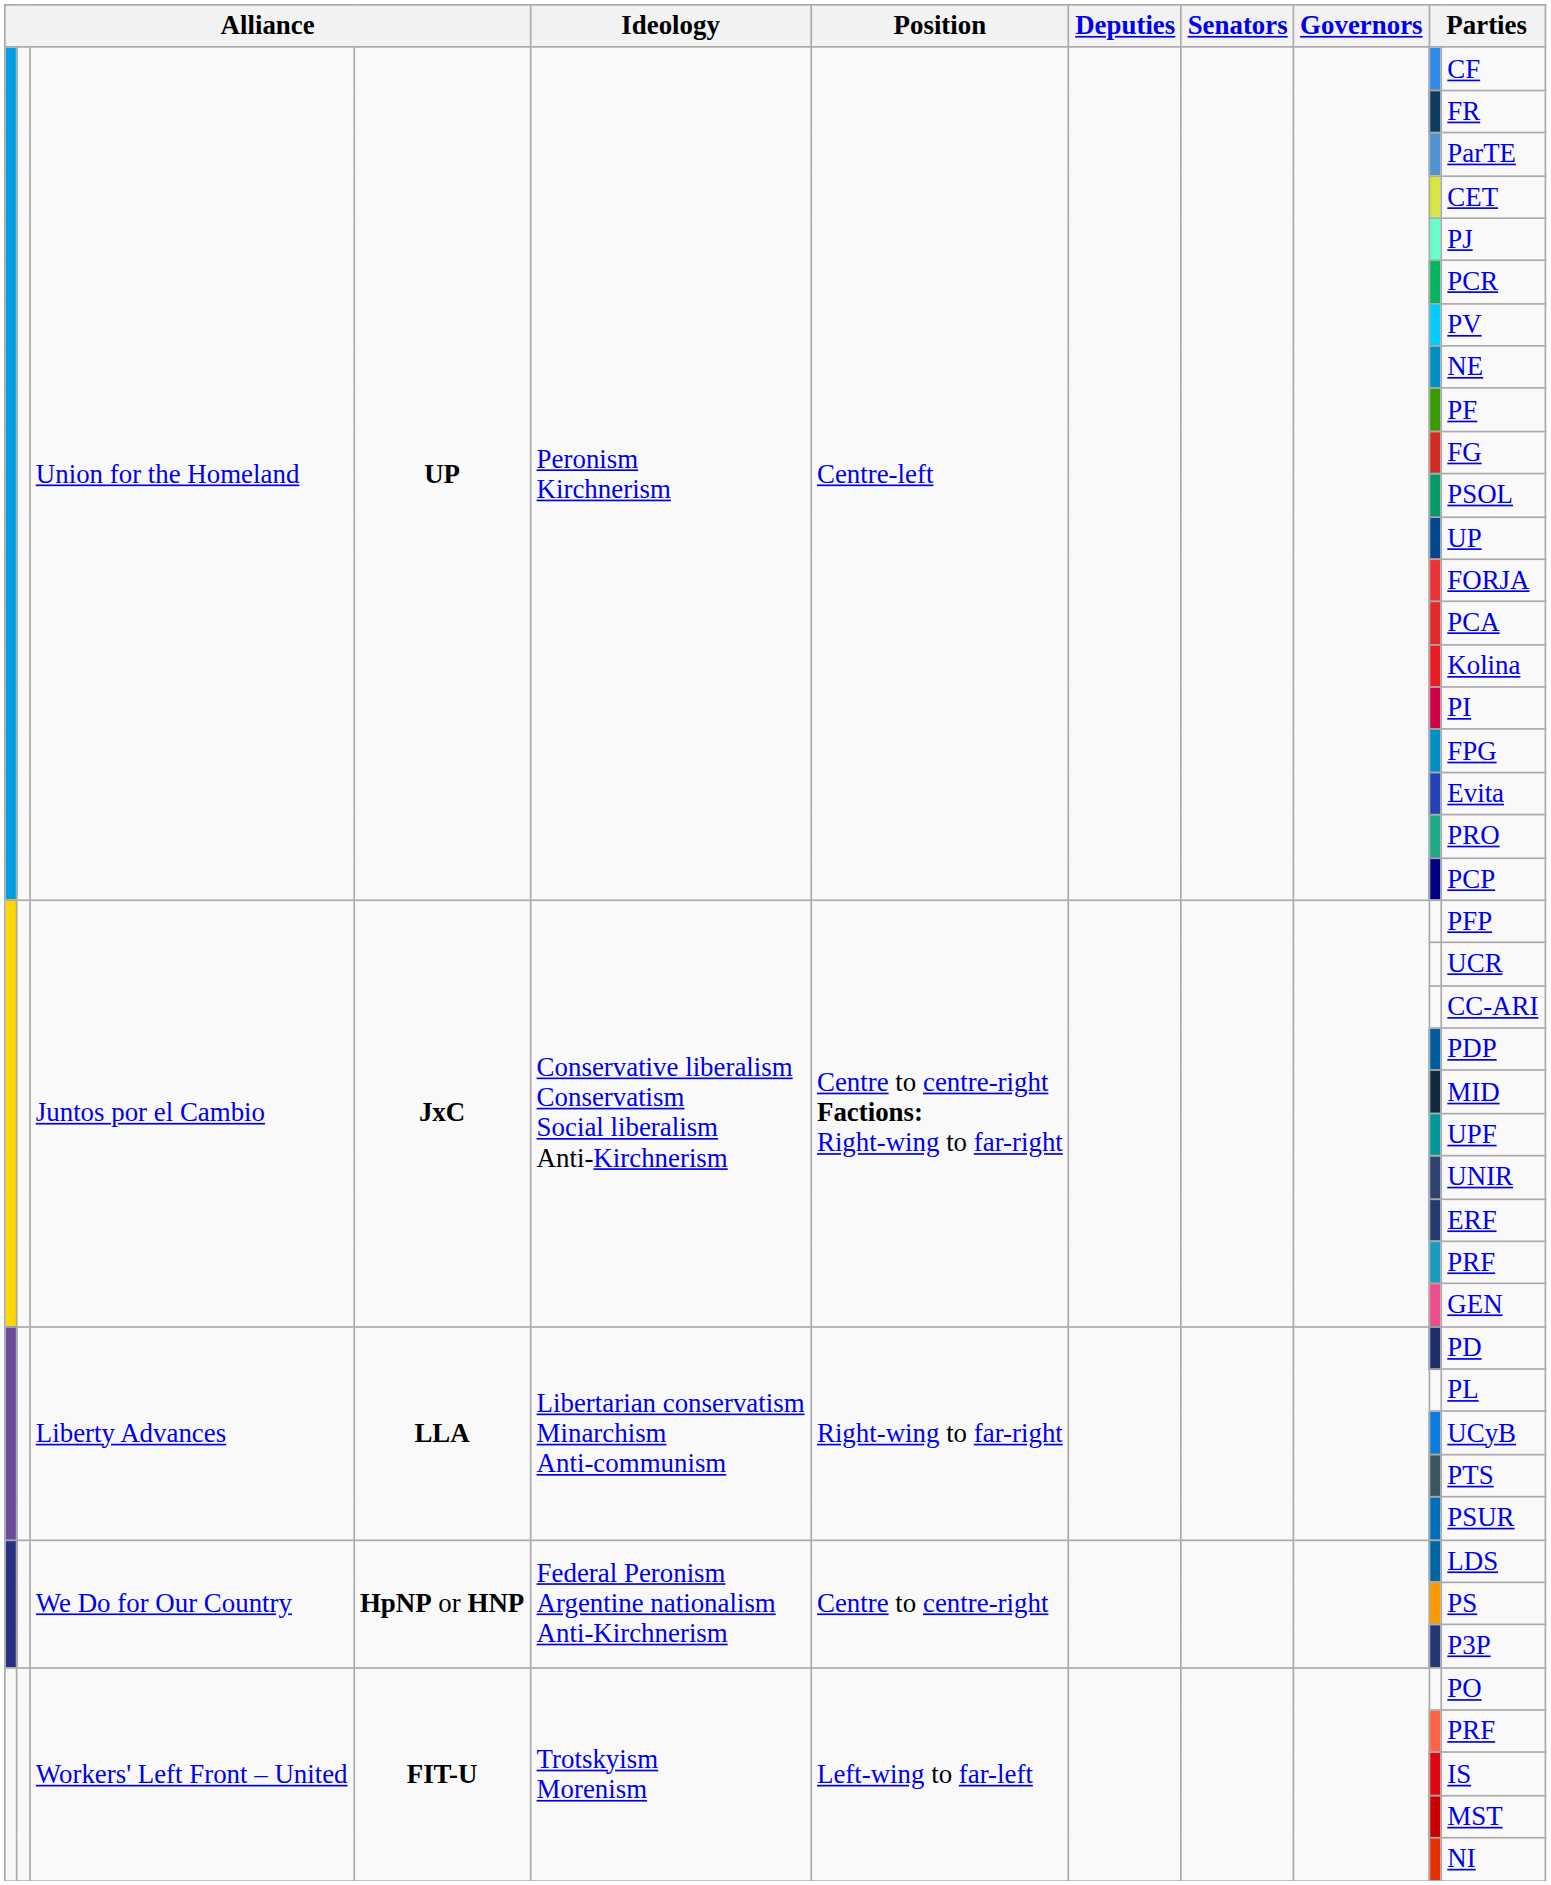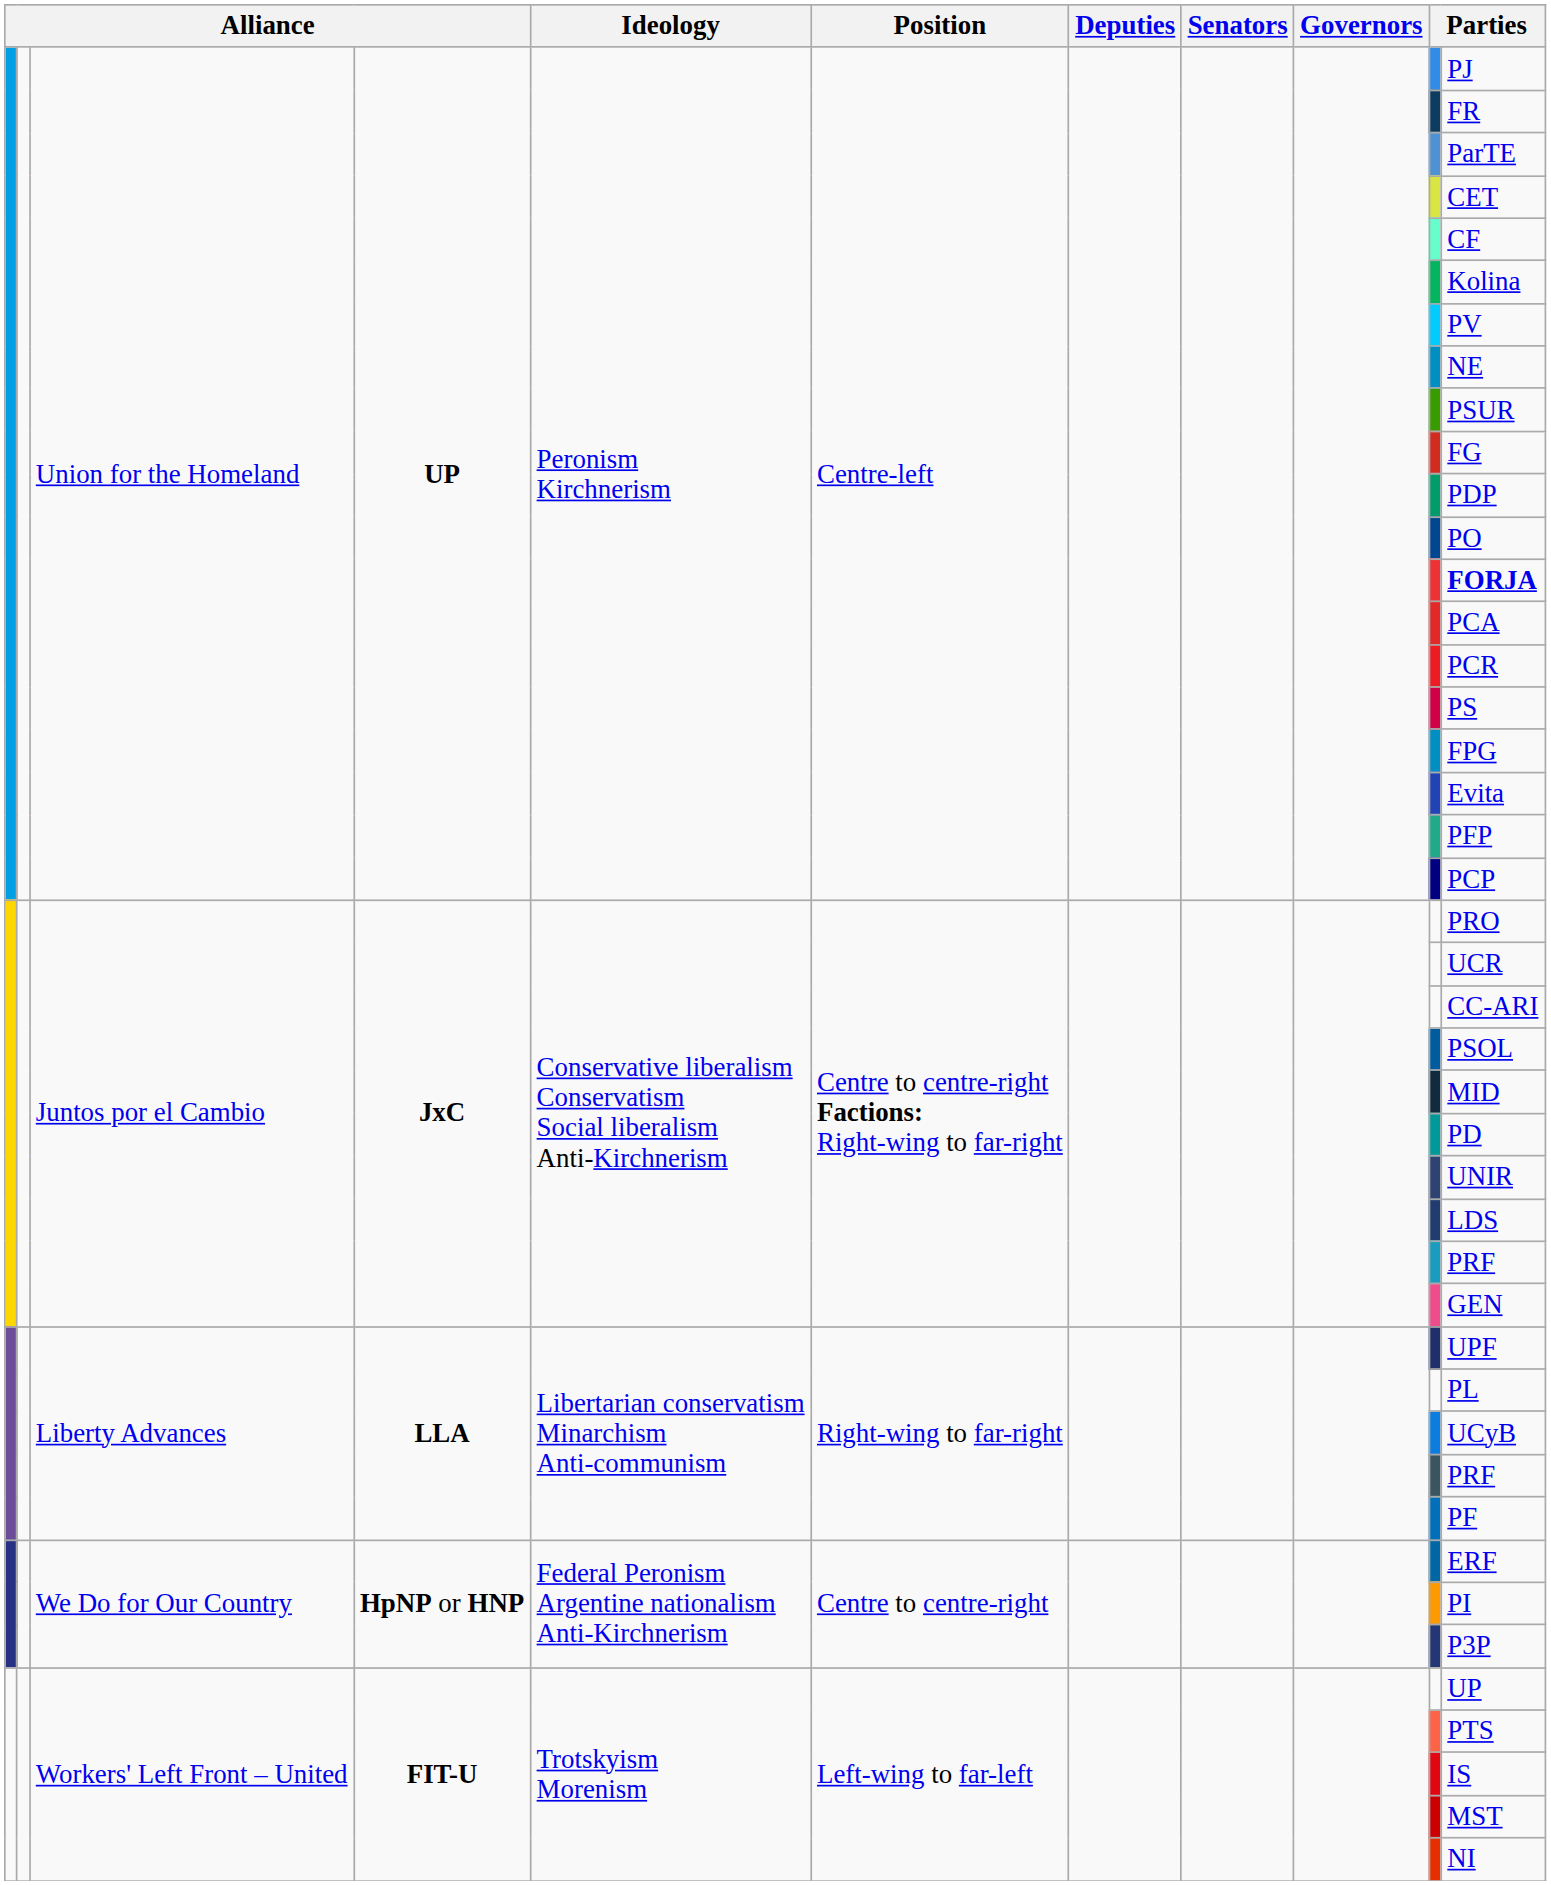row 2 | column 11: CF -> PJ
row 6 | column 11: PJ -> CF
row 7 | column 11: PCR -> Kolina
row 10 | column 11: PF -> PSUR
row 12 | column 11: PSOL -> PDP
row 13 | column 11: UP -> PO
row 14 | column 11: normal -> bold
row 16 | column 11: Kolina -> PCR
row 17 | column 11: PI -> PS
row 20 | column 11: PRO -> PFP
row 22 | column 11: PFP -> PRO
row 25 | column 11: PDP -> PSOL
row 27 | column 11: UPF -> PD
row 29 | column 11: ERF -> LDS
row 32 | column 11: PD -> UPF
row 35 | column 11: PTS -> PRF
row 36 | column 11: PSUR -> PF
row 37 | column 11: LDS -> ERF
row 38 | column 11: PS -> PI
row 40 | column 11: PO -> UP
row 41 | column 11: PRF -> PTS
